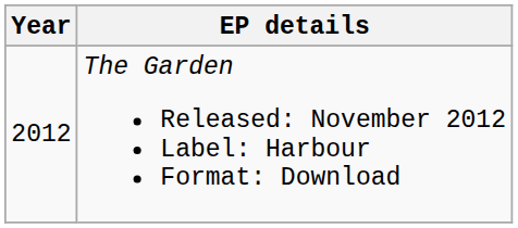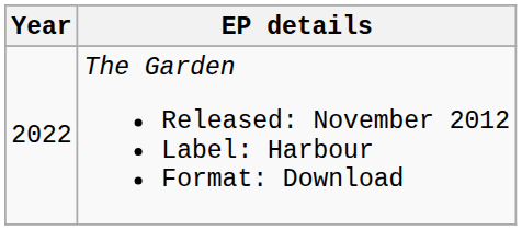row 2 | Year: 2012 -> 2022
